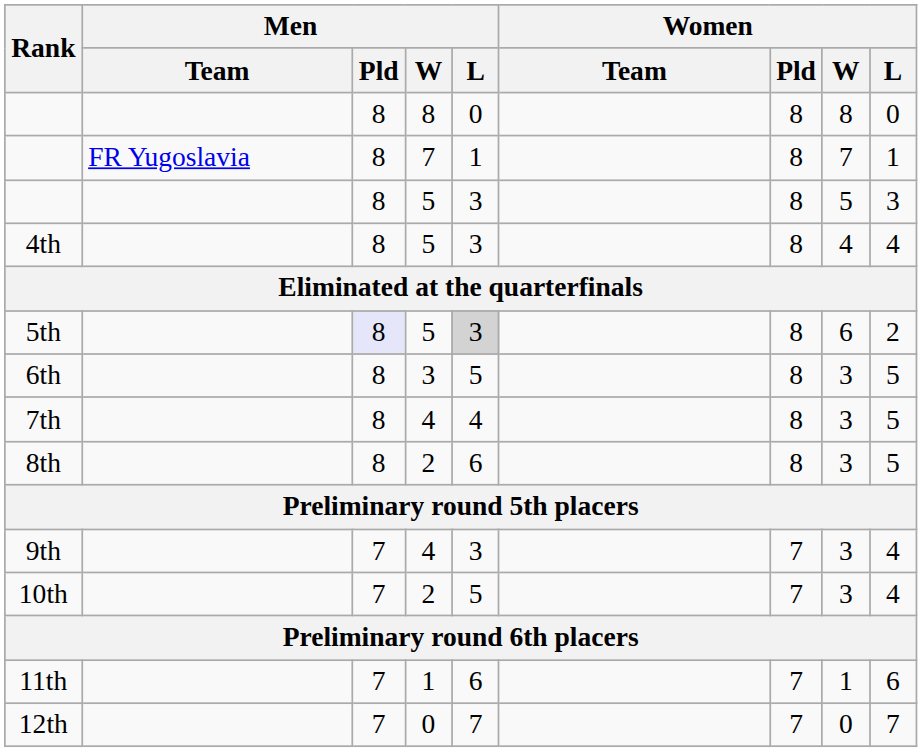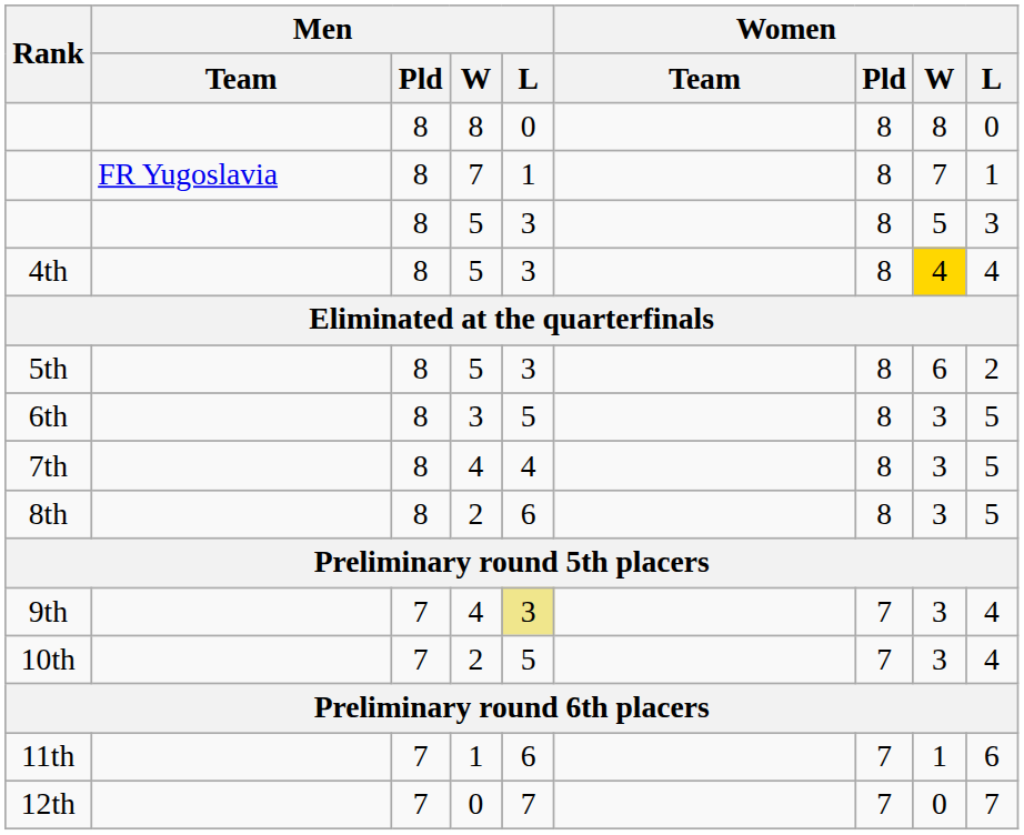4th | Women / W: no background -> gold background
5th | Men / Pld: lavender background -> no background
5th | Men / L: lightgrey background -> no background
9th | Men / L: no background -> khaki background
